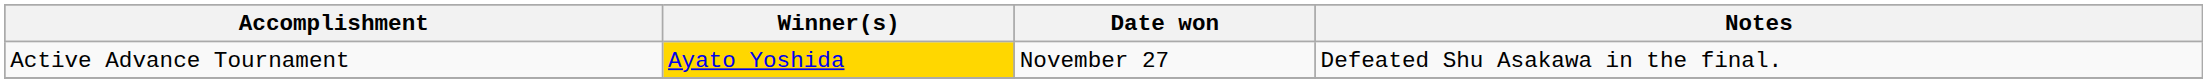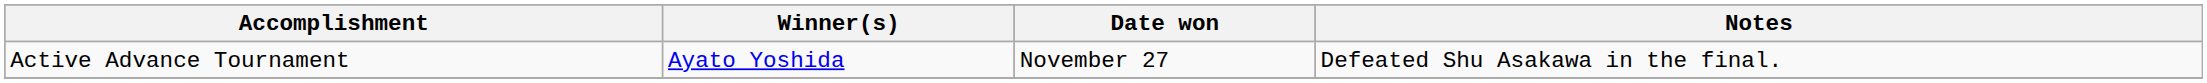Active Advance Tournament | Winner(s): gold background -> no background
